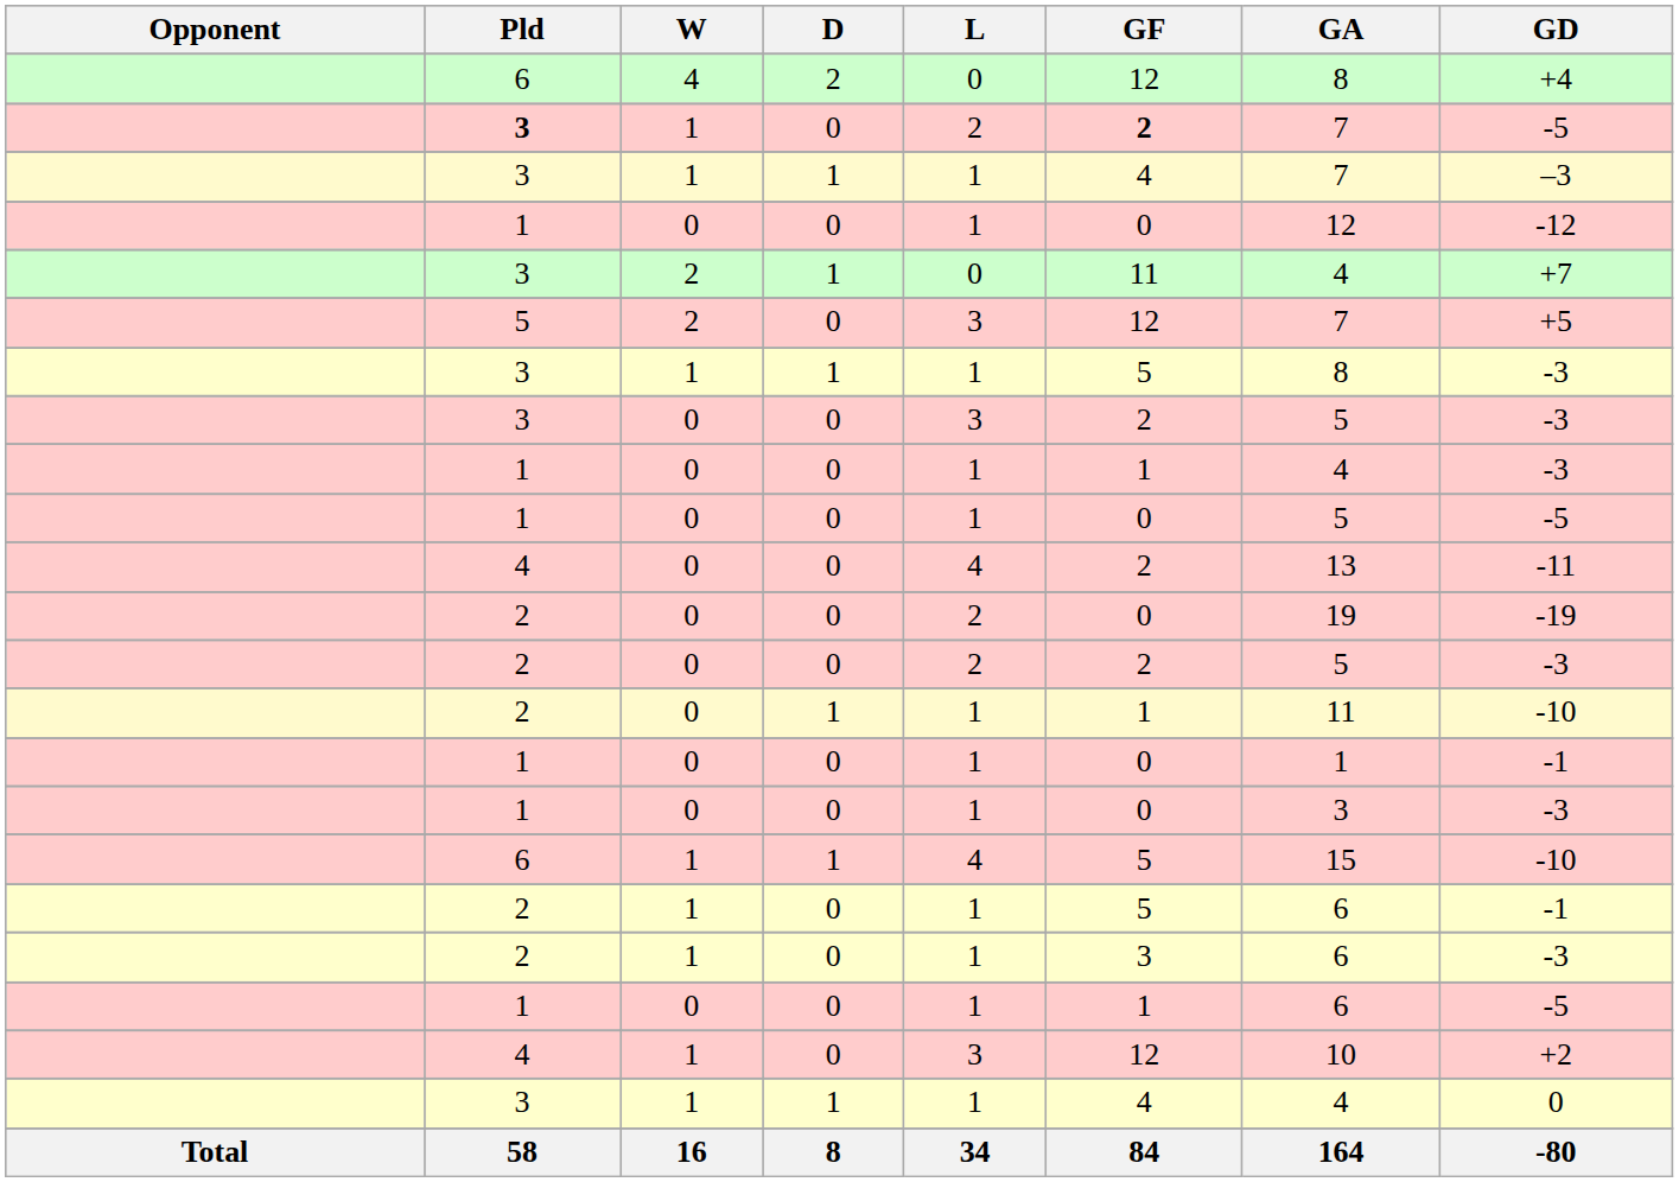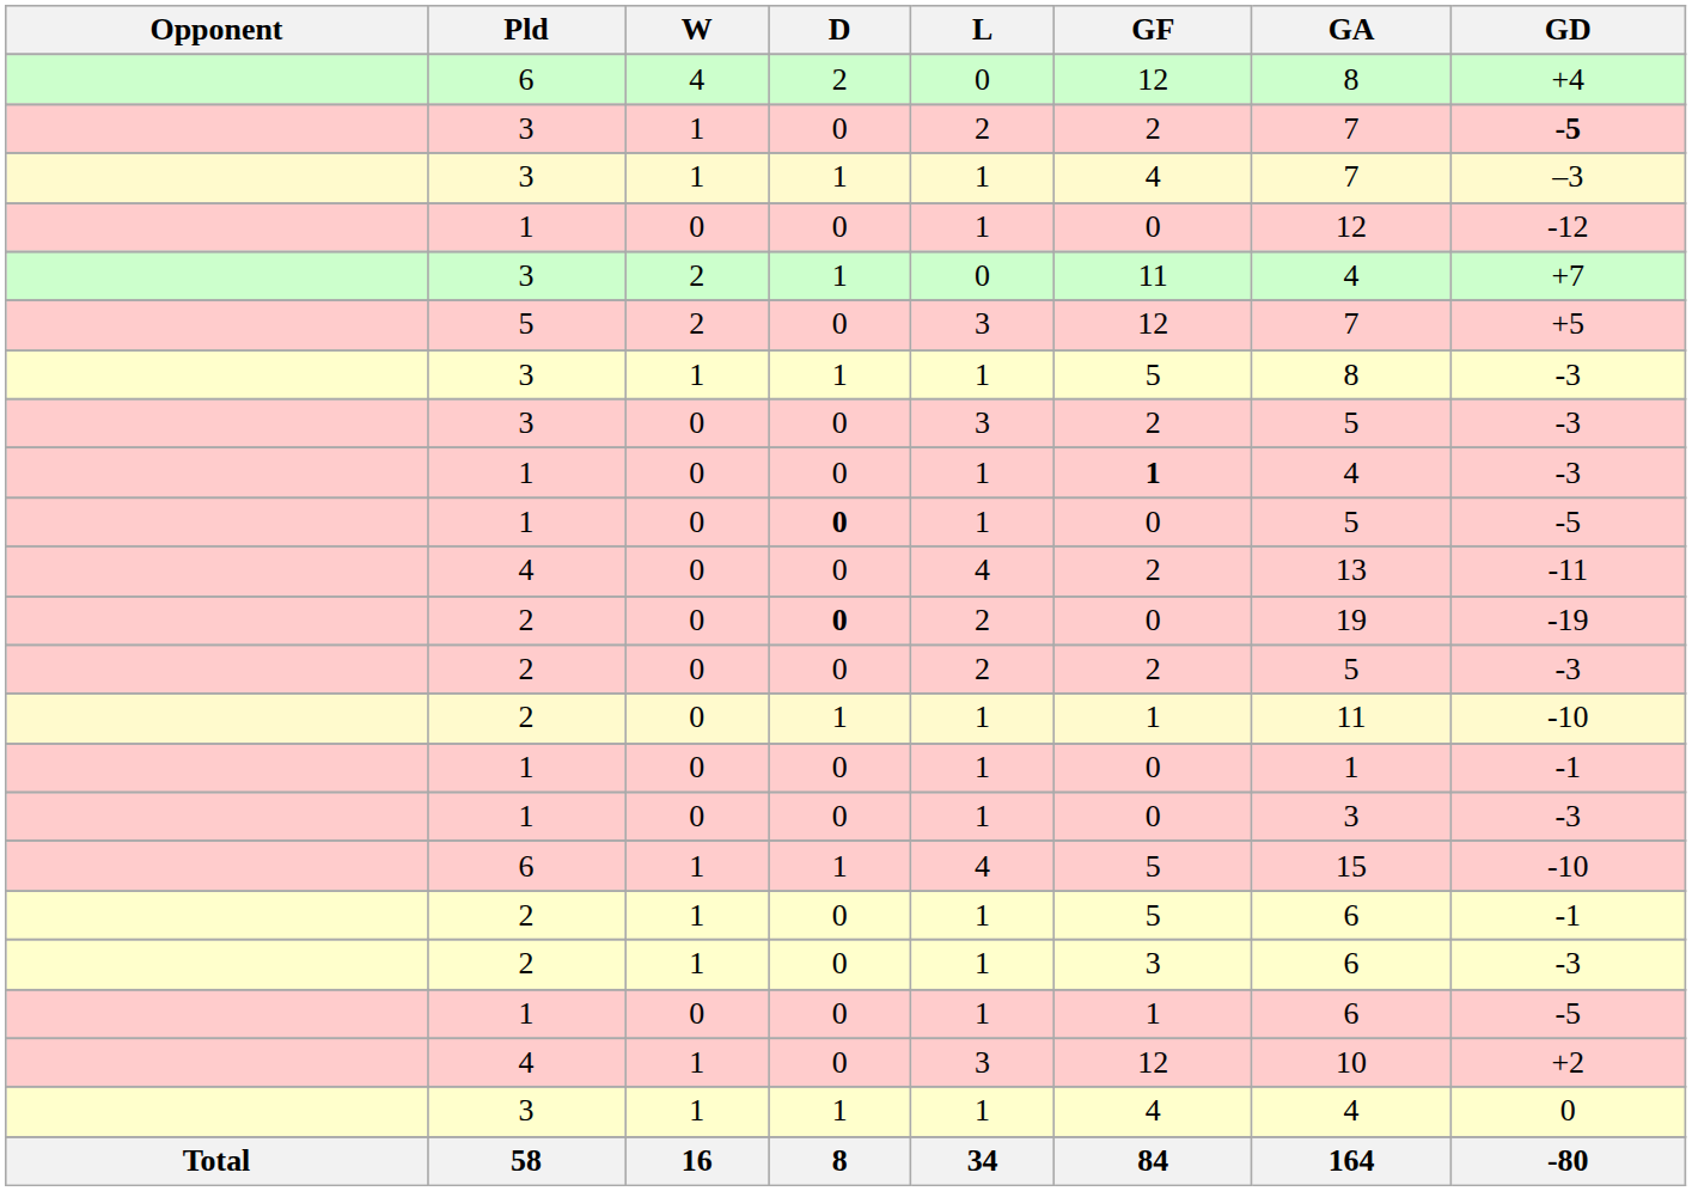row 3 | Pld: bold -> normal
row 3 | GF: bold -> normal
row 3 | GD: normal -> bold
row 10 | GF: normal -> bold
row 11 | D: normal -> bold
row 13 | D: normal -> bold
